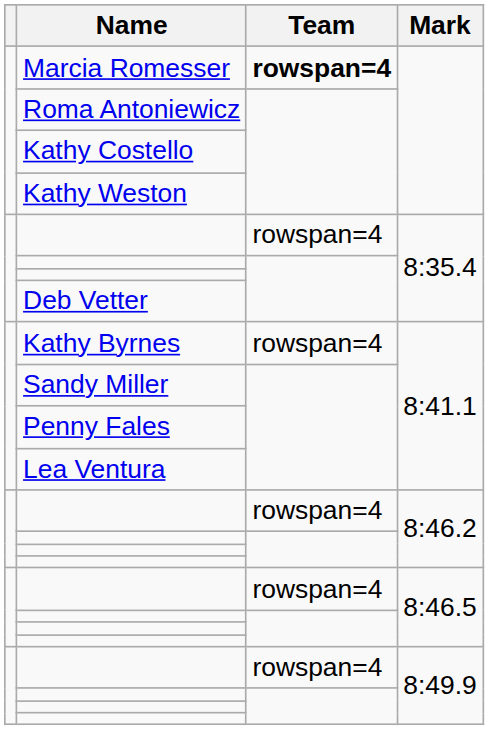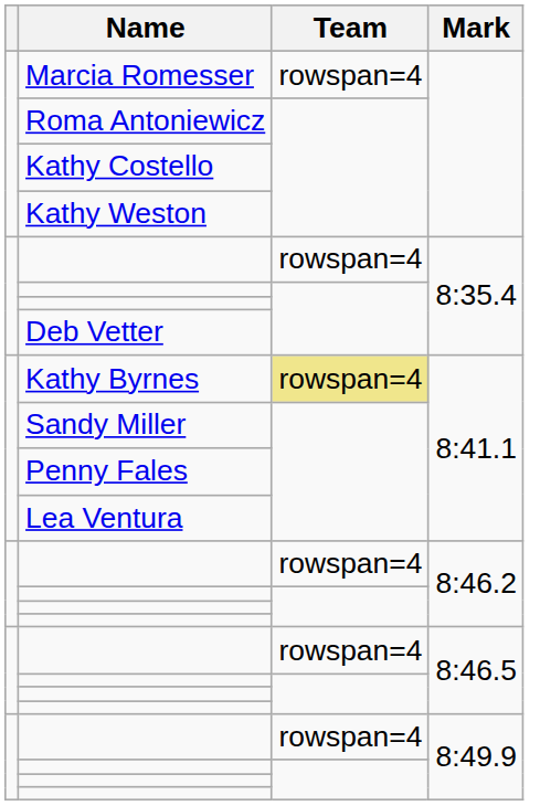Marcia Romesser | Team: bold -> normal
Kathy Byrnes | Team: no background -> khaki background
